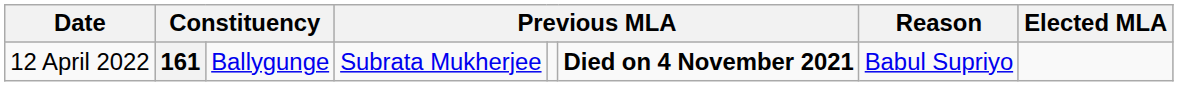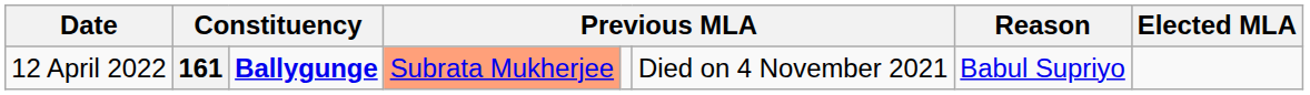161 | column 3: normal -> bold
161 | column 4: no background -> lightsalmon background
161 | column 6: bold -> normal
